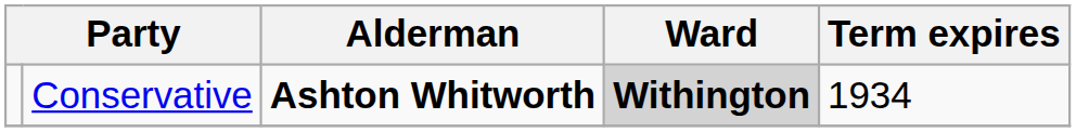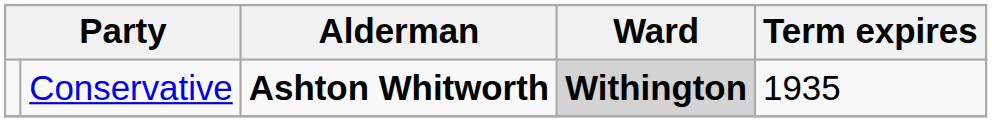Conservative | Term expires: 1934 -> 1935
